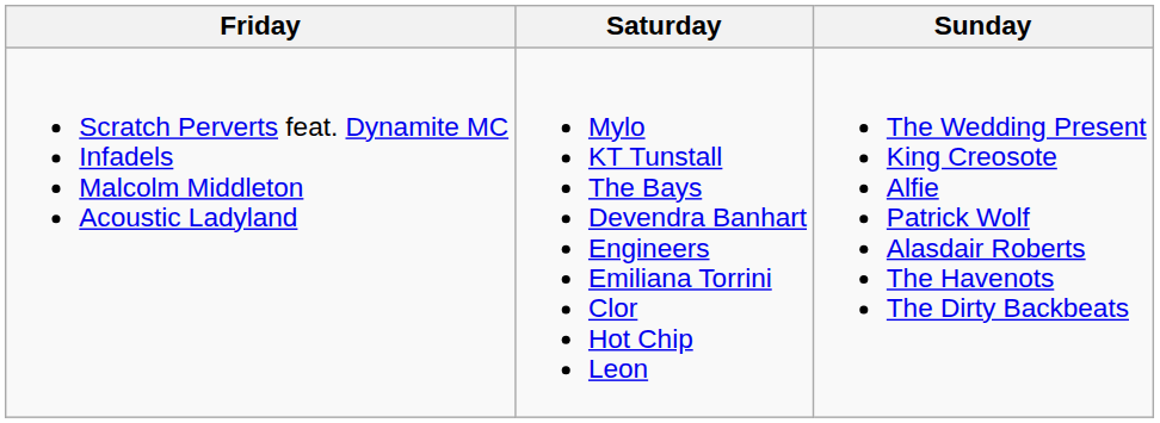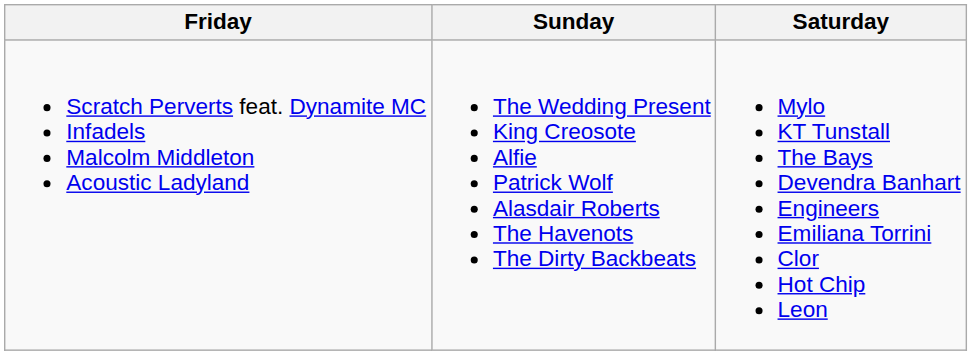columns swapped: Saturday <-> Sunday
